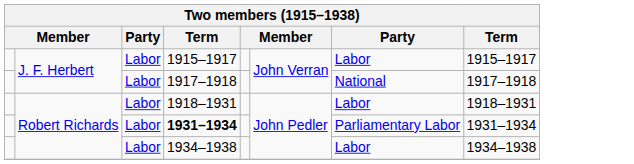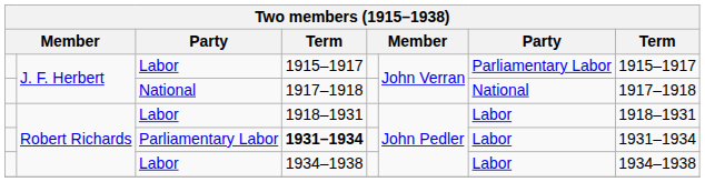row 3 | column 7: Labor -> Parliamentary Labor
row 4 | column 3: Labor -> National
row 6 | column 3: Labor -> Parliamentary Labor
row 6 | column 7: Parliamentary Labor -> Labor
